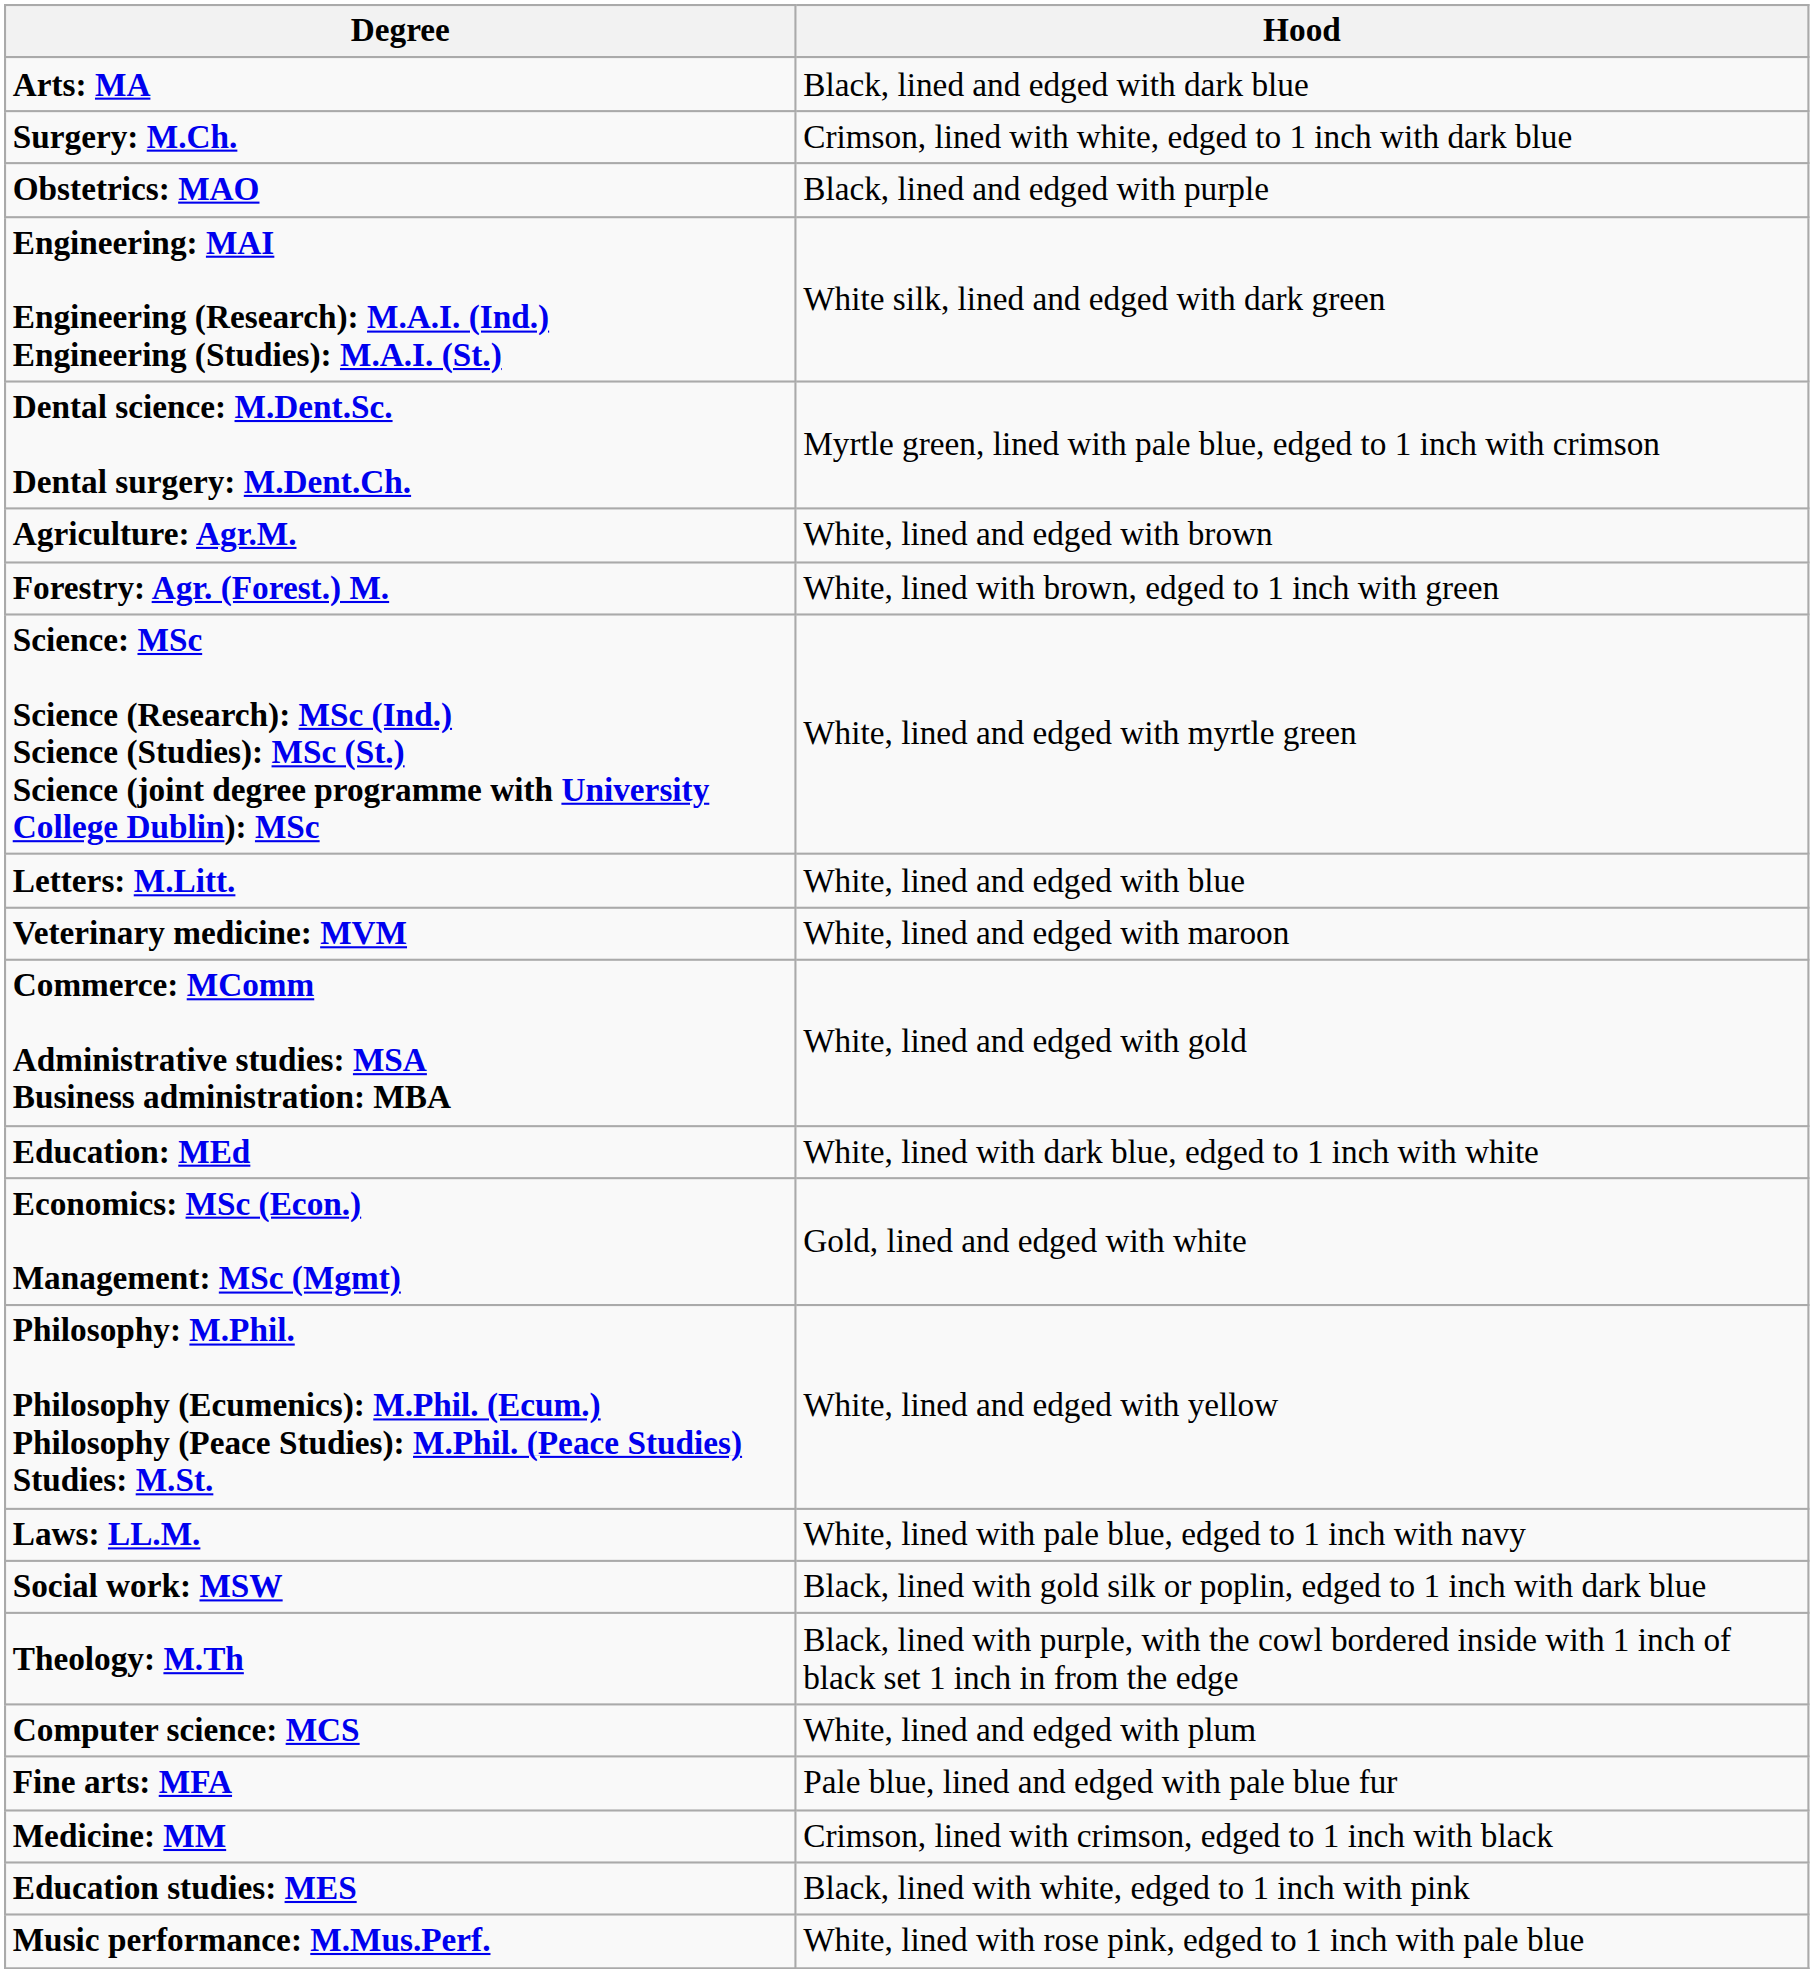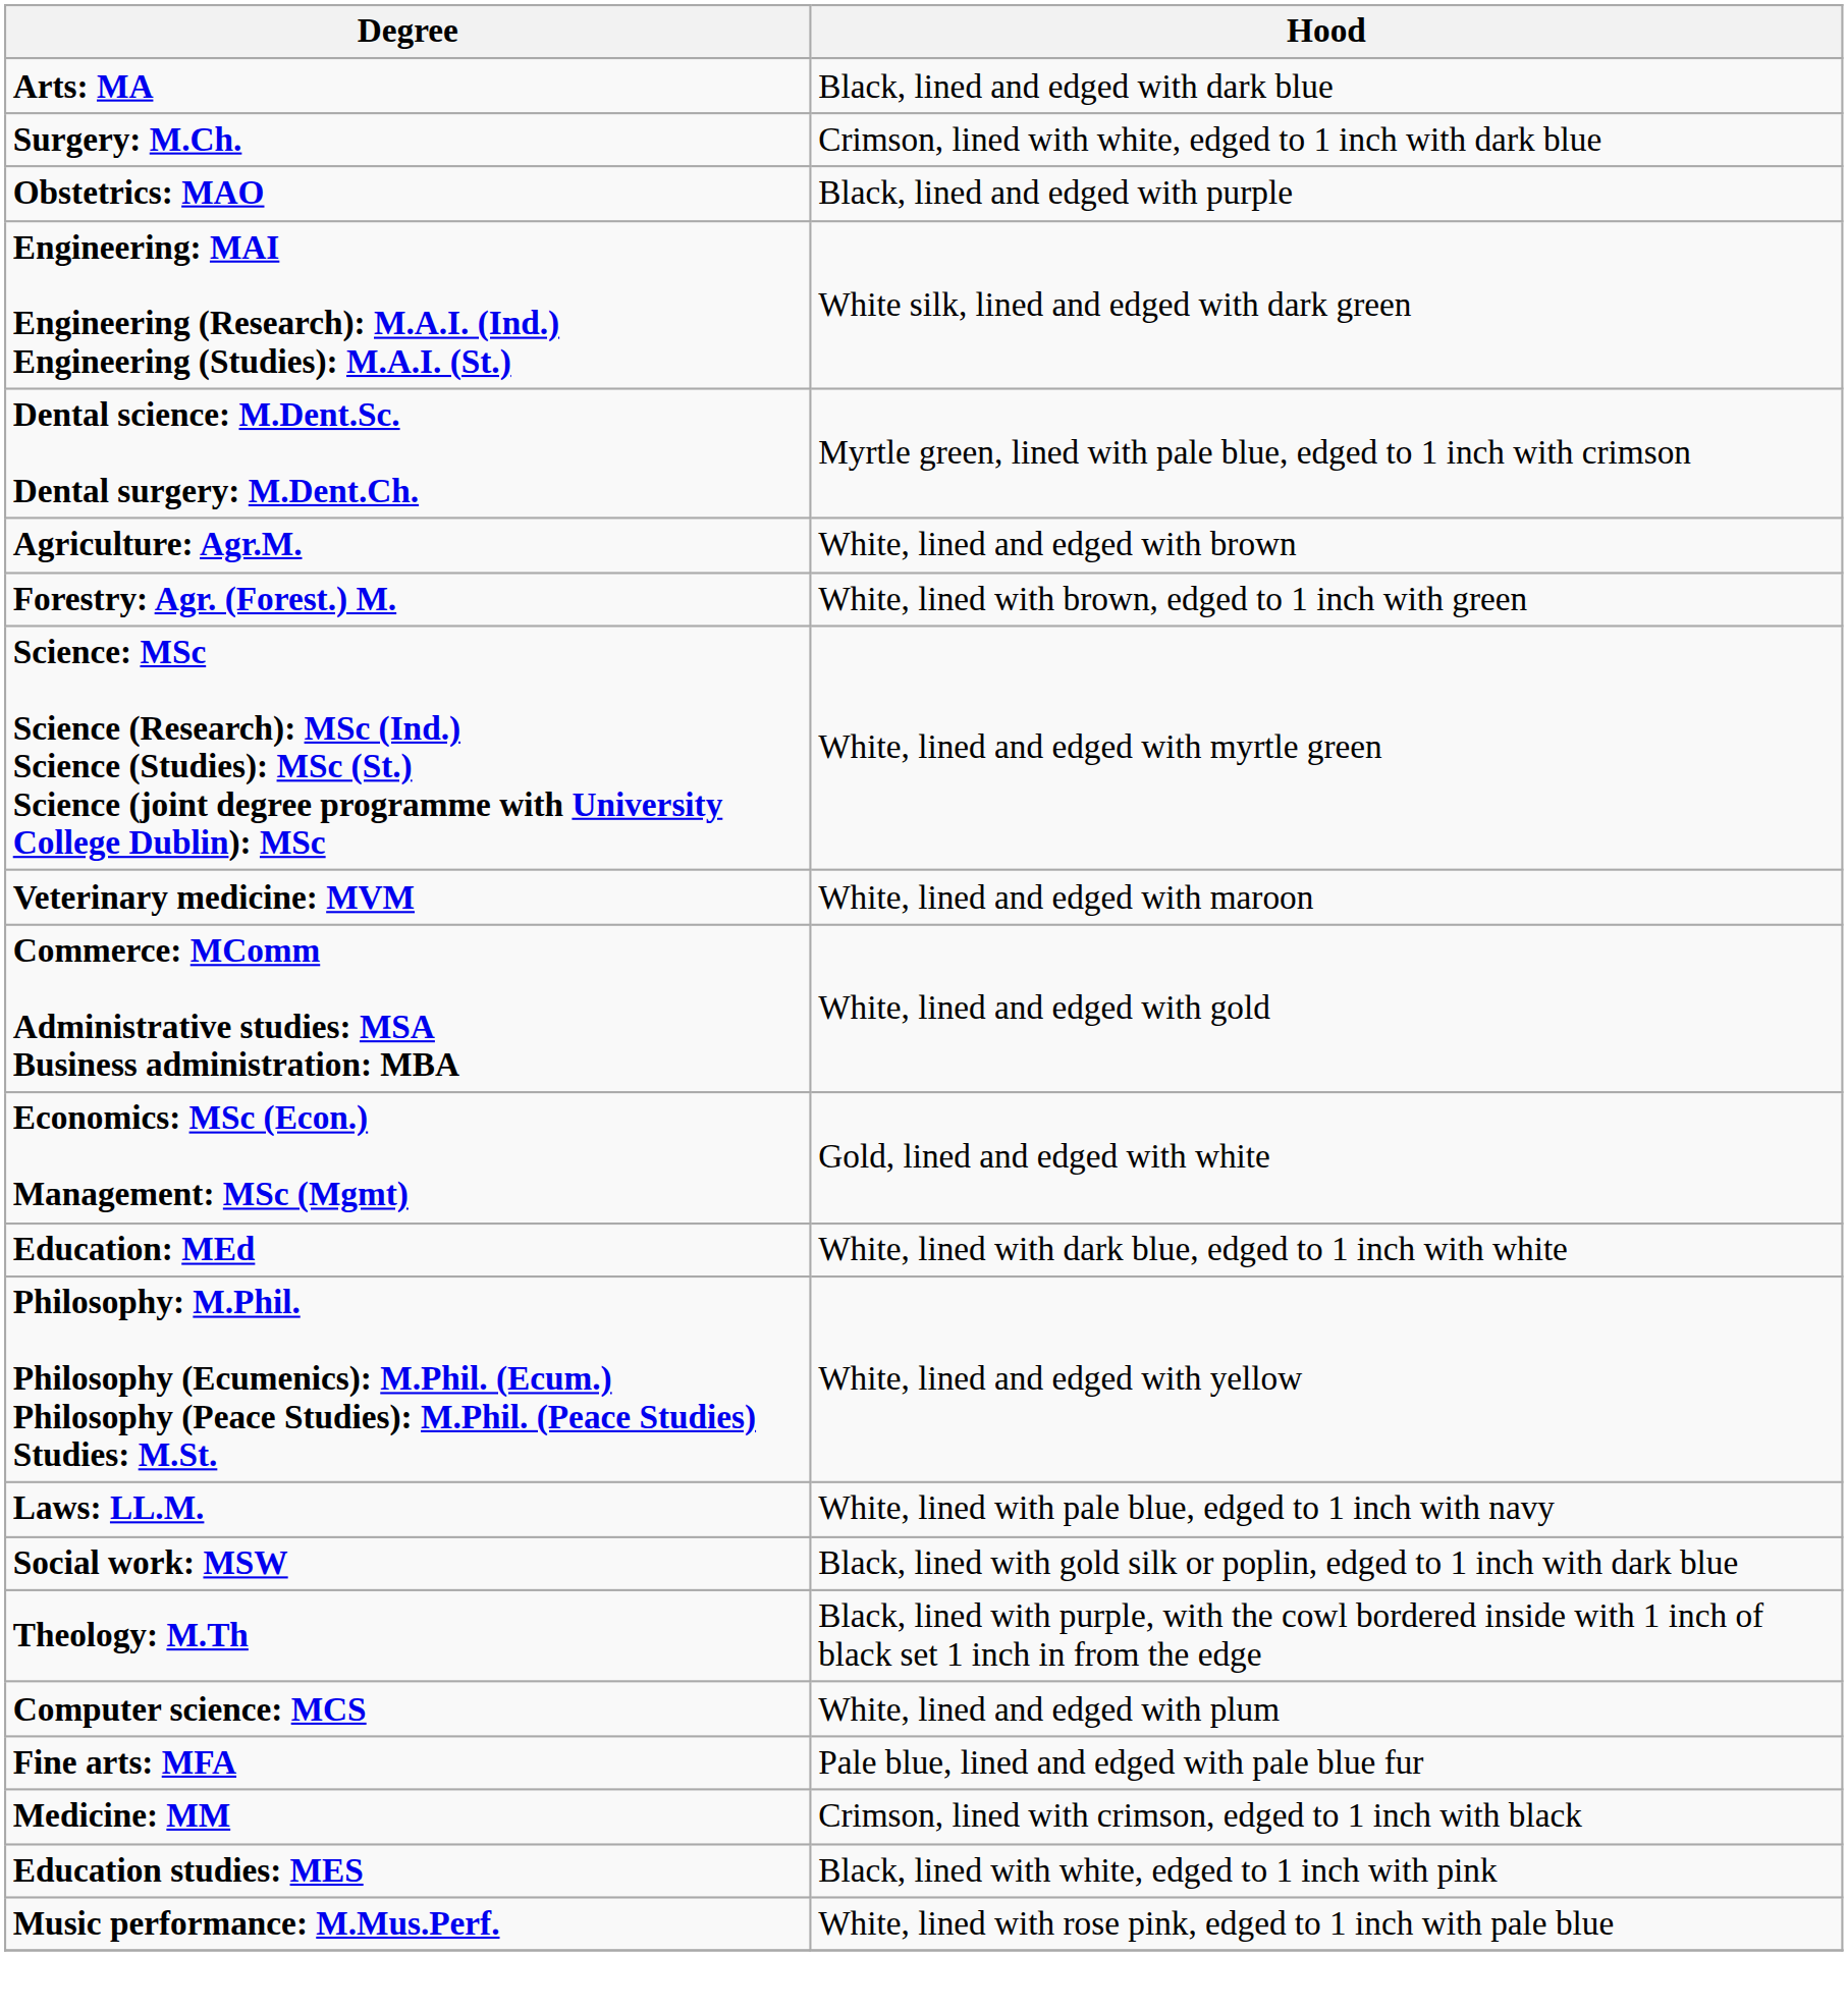- row: Letters: M.Litt. | White, lined and edged with blue
rows swapped: Education: MEd <-> Economics: MSc (Econ.) Management: MSc (Mgmt)
